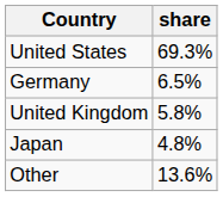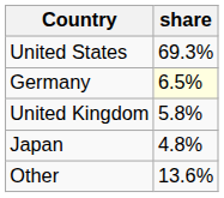Germany | share: no background -> lightyellow background
